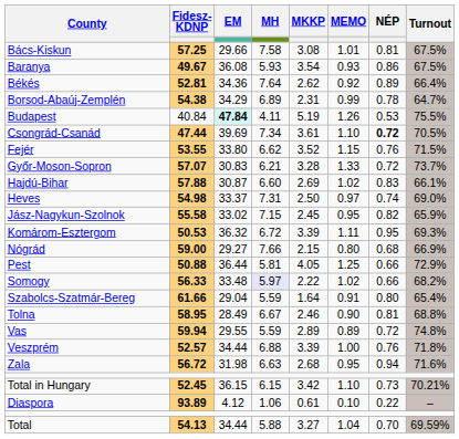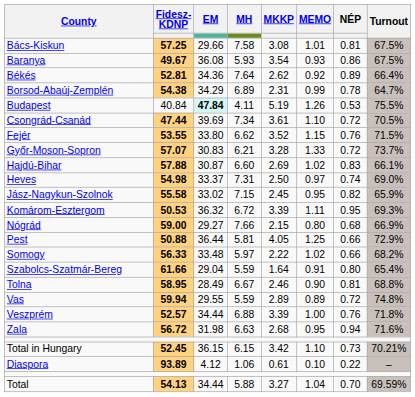Csongrád-Csanád | NÉP: bold -> normal
Somogy | MH: lavender background -> no background
